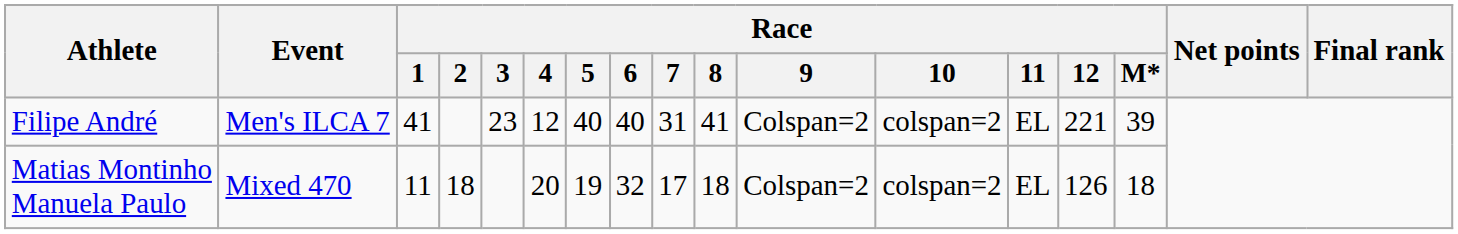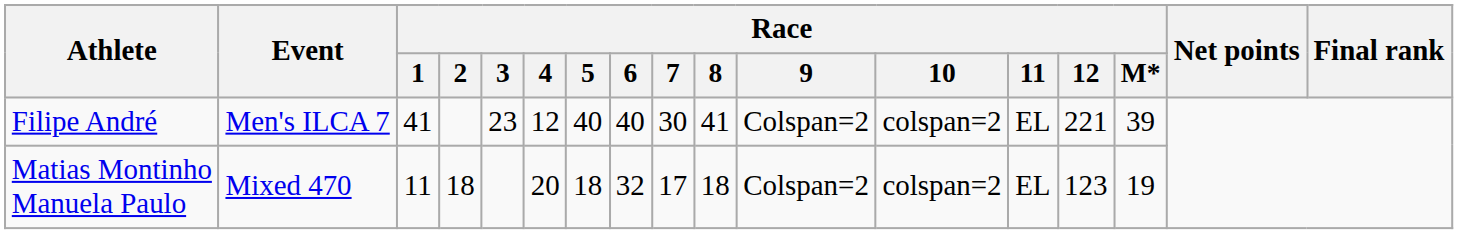Filipe André | Race / 7: 31 -> 30
Matias Montinho Manuela Paulo | Race / 5: 19 -> 18
Matias Montinho Manuela Paulo | Race / 12: 126 -> 123
Matias Montinho Manuela Paulo | Race / M*: 18 -> 19
